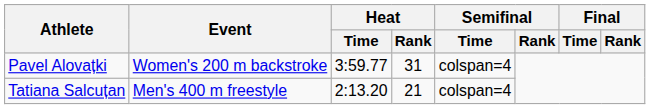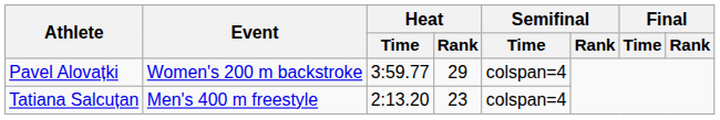Pavel Alovațki | Heat / Rank: 31 -> 29
Tatiana Salcuțan | Heat / Rank: 21 -> 23
